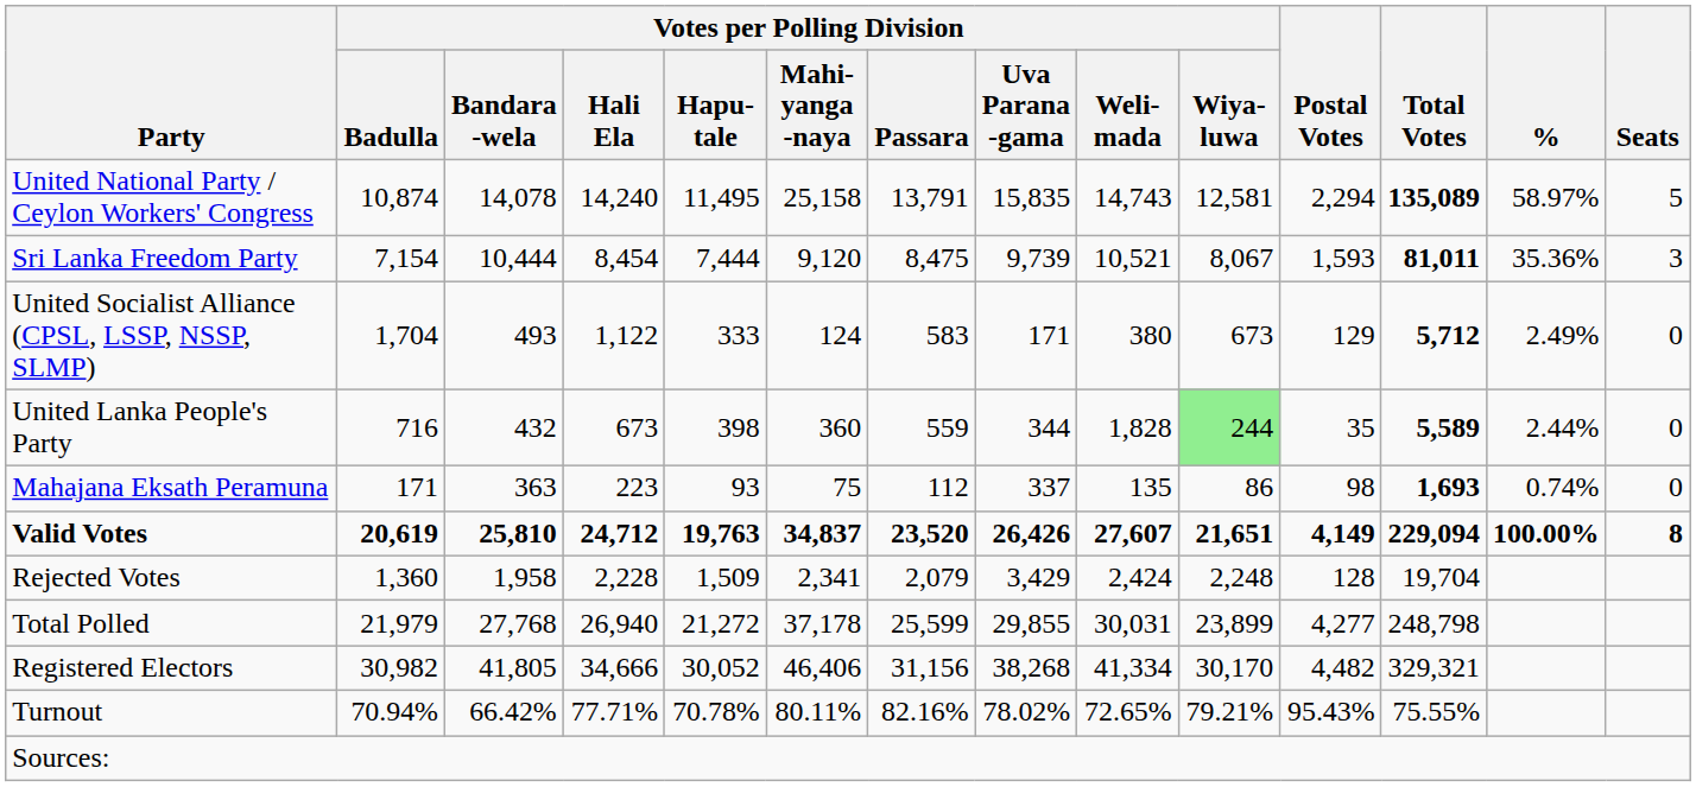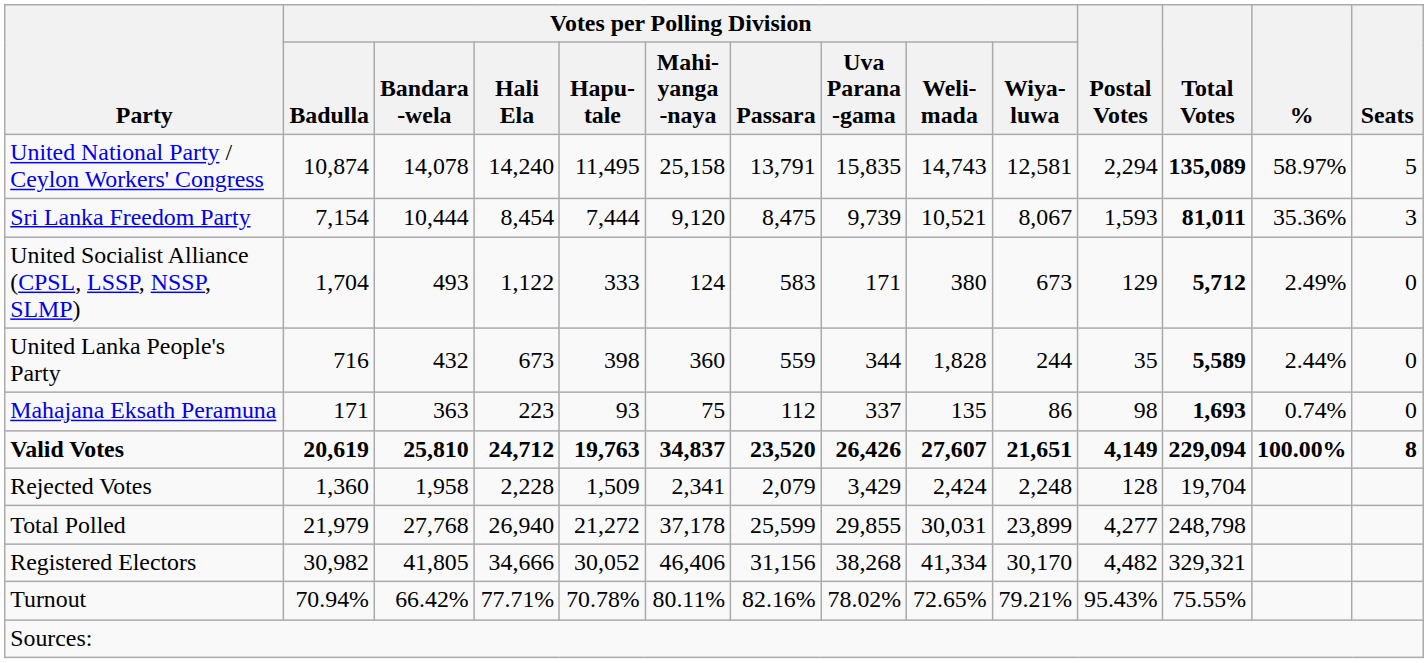United Lanka People's Party | Votes per Polling Division / Wiya- luwa: lightgreen background -> no background
